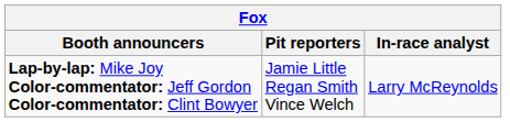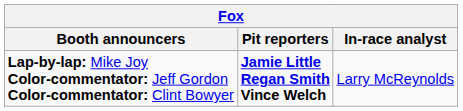row 3 | Pit reporters: normal -> bold
